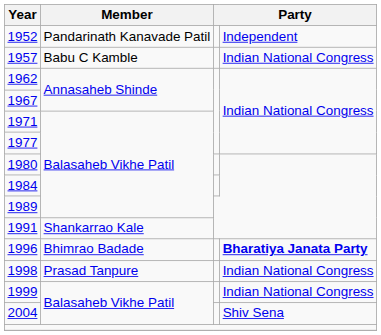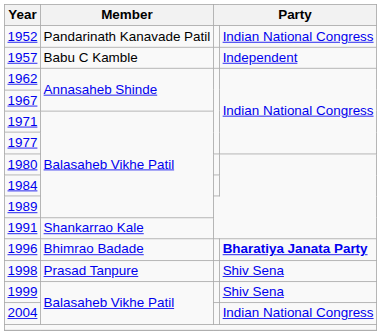1952 | column 4: Independent -> Indian National Congress
1957 | column 4: Indian National Congress -> Independent
1998 | column 4: Indian National Congress -> Shiv Sena
1999 | column 4: Indian National Congress -> Shiv Sena
2004 | column 4: Shiv Sena -> Indian National Congress
